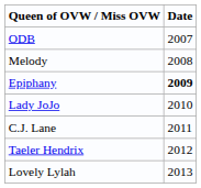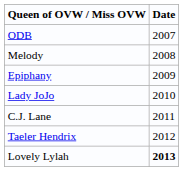Epiphany | Date: bold -> normal
Lovely Lylah | Date: normal -> bold
